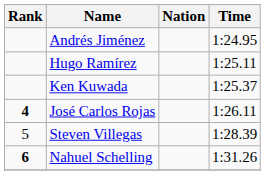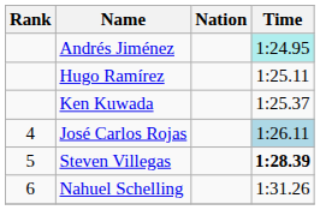Andrés Jiménez | Time: no background -> paleturquoise background
José Carlos Rojas | Rank: bold -> normal
José Carlos Rojas | Time: no background -> lightblue background
Steven Villegas | Time: normal -> bold
Nahuel Schelling | Rank: bold -> normal
